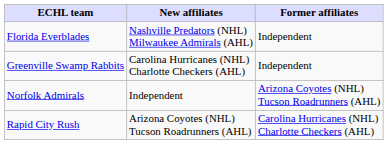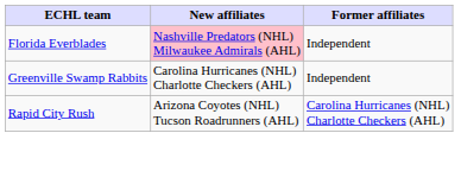Florida Everblades | New affiliates: no background -> pink background
- row: Norfolk Admirals | Independent | Arizona Coyotes (NHL) Tucson Roadrunners (AHL)
